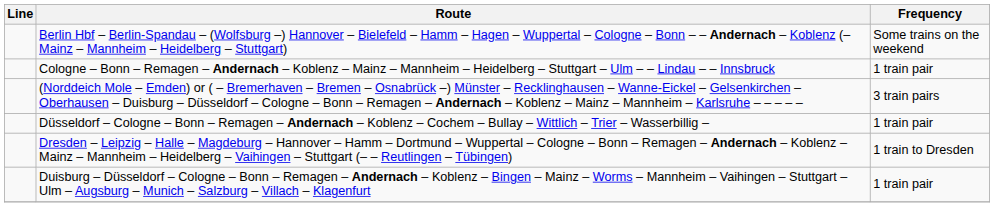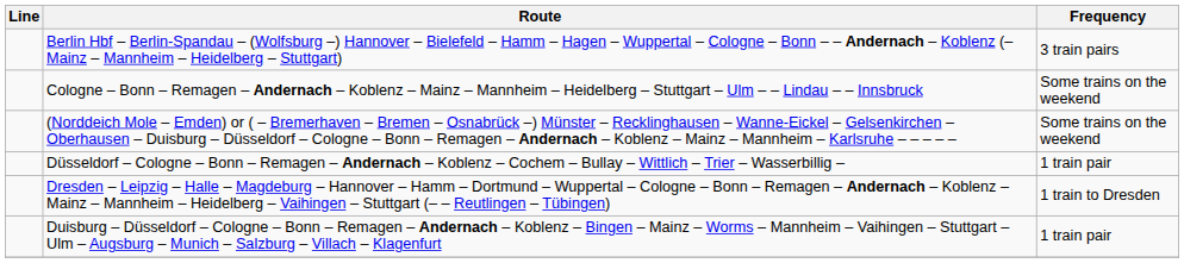row 2 | Frequency: Some trains on the weekend -> 3 train pairs
row 3 | Frequency: 1 train pair -> Some trains on the weekend
row 4 | Frequency: 3 train pairs -> Some trains on the weekend
